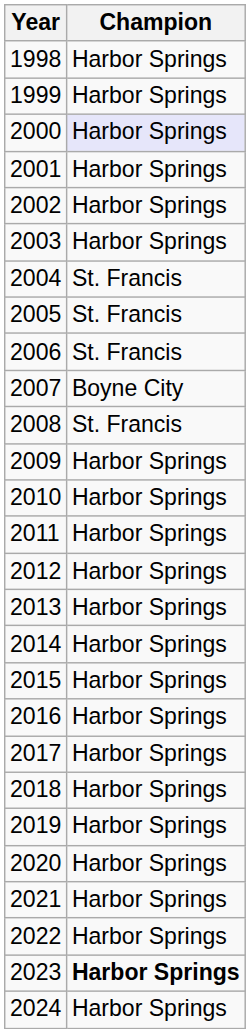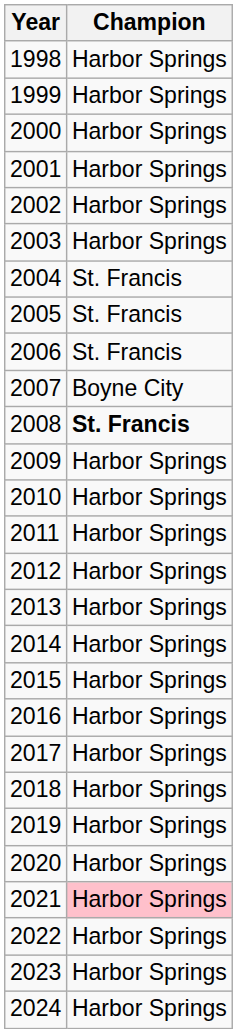2000 | Champion: lavender background -> no background
2008 | Champion: normal -> bold
2021 | Champion: no background -> pink background
2023 | Champion: bold -> normal
